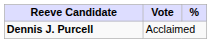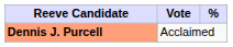Dennis J. Purcell | Reeve Candidate: no background -> lightsalmon background
